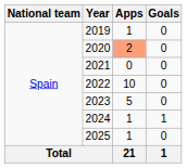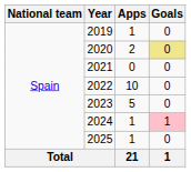2020 | Apps: lightsalmon background -> no background
2020 | Goals: no background -> khaki background
2024 | Goals: no background -> pink background
